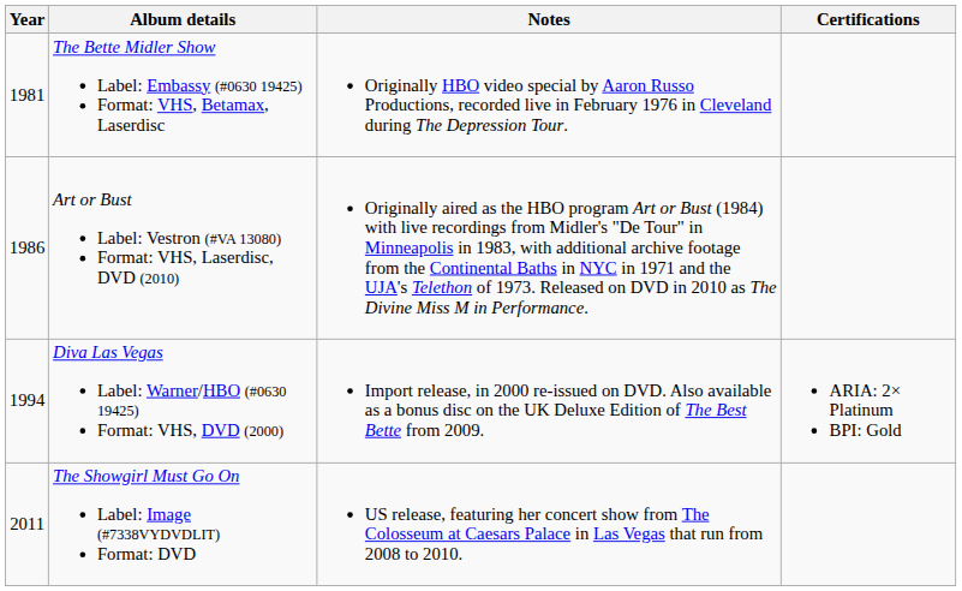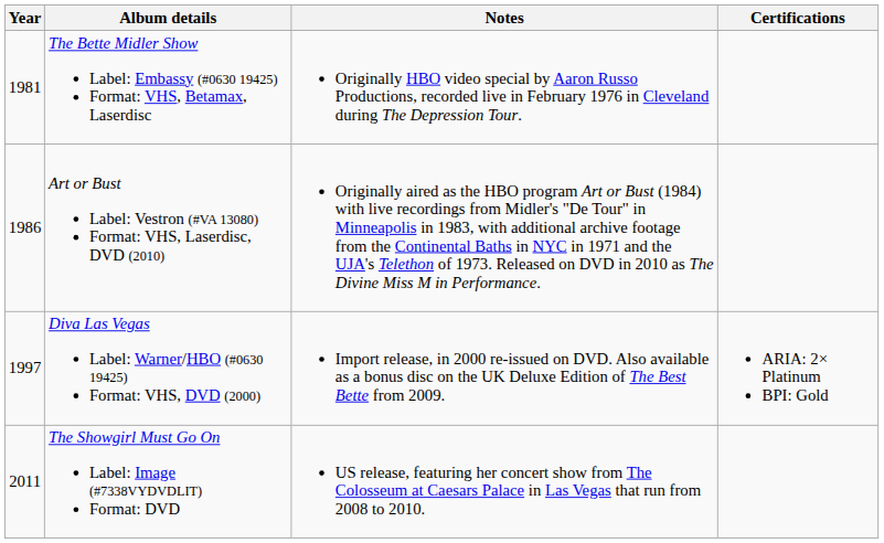row 4 | Year: 1994 -> 1997
